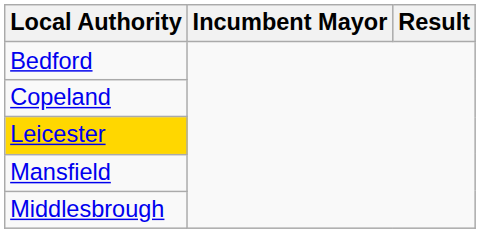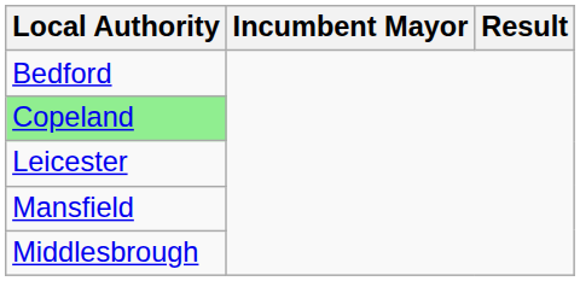Copeland | Local Authority: no background -> lightgreen background
Leicester | Local Authority: gold background -> no background
